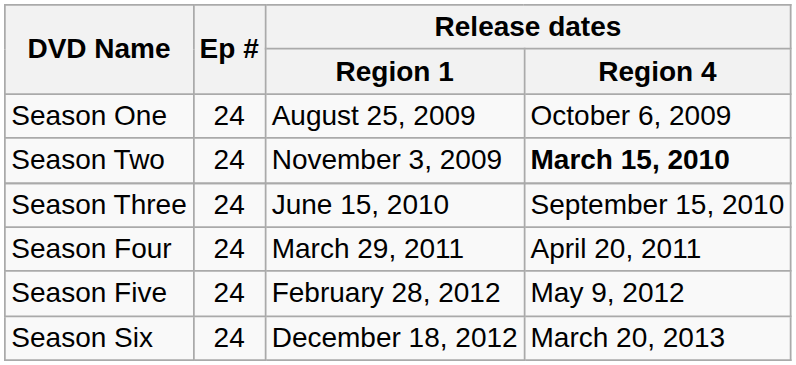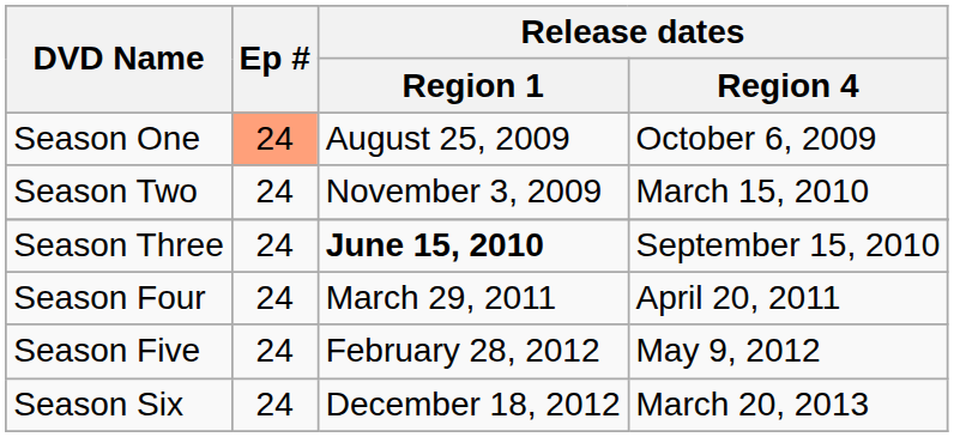Season One | Ep #: no background -> lightsalmon background
Season Two | Release dates / Region 4: bold -> normal
Season Three | Release dates / Region 1: normal -> bold
